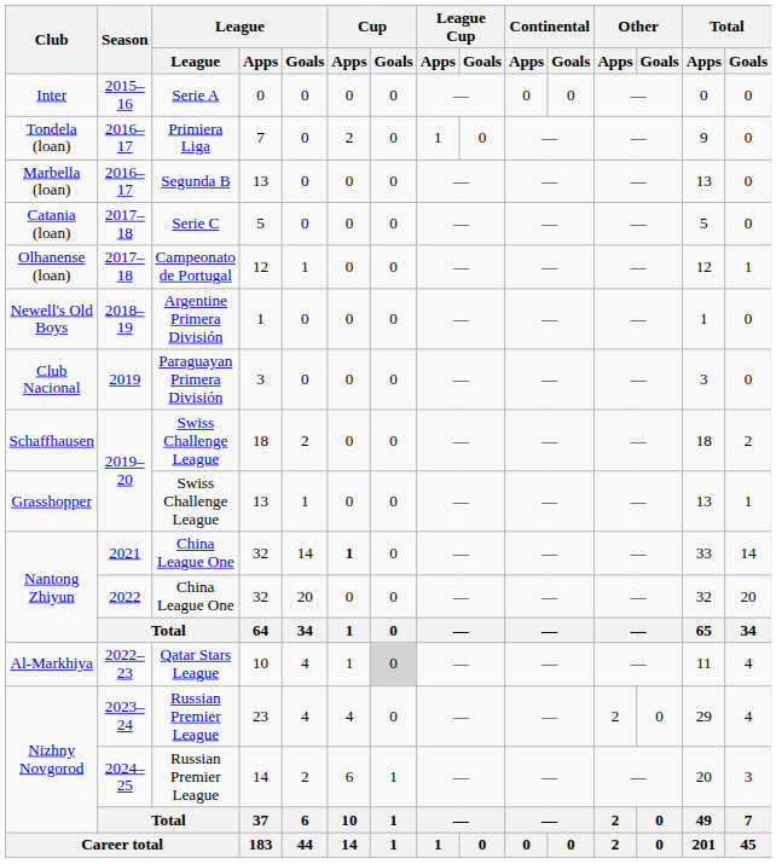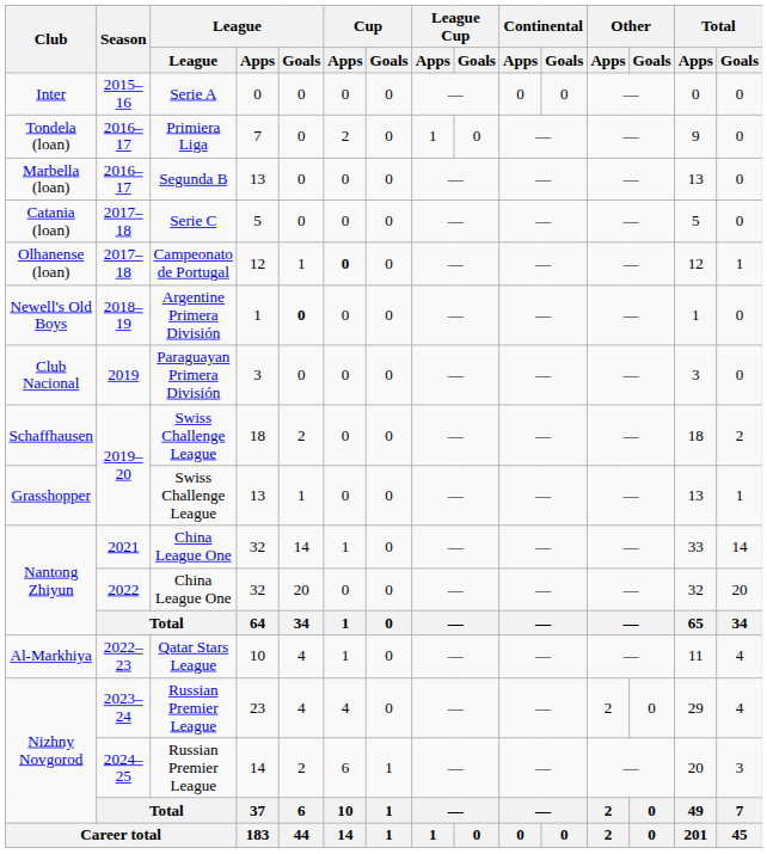Olhanense (loan) | Cup / Apps: normal -> bold
Newell's Old Boys | League / Goals: normal -> bold
Nantong Zhiyun / 2021 | Cup / Apps: bold -> normal
Al-Markhiya | Cup / Goals: lightgrey background -> no background
